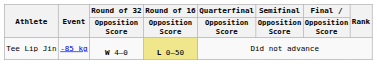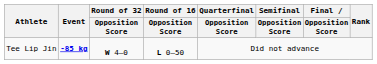Tee Lip Jin | Event: normal -> bold
Tee Lip Jin | Round of 16 / Opposition Score: khaki background -> no background
